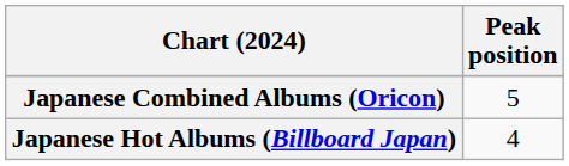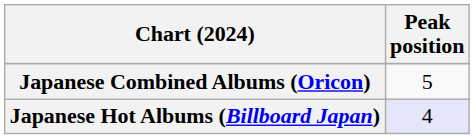Japanese Hot Albums (Billboard Japan) | Peak position: no background -> lavender background
